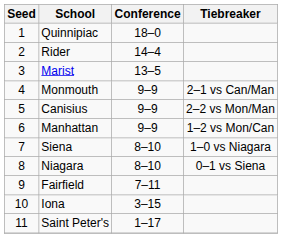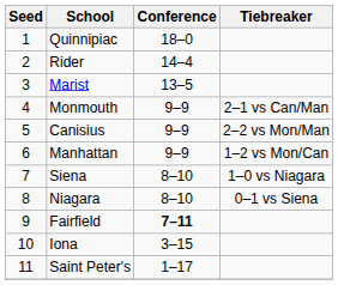Fairfield | Conference: normal -> bold
